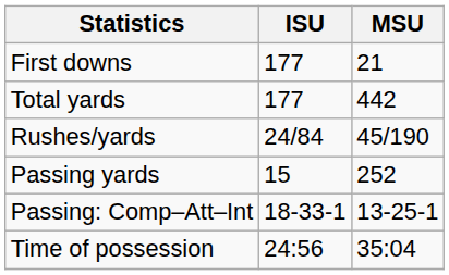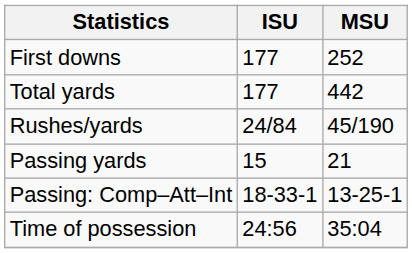First downs | MSU: 21 -> 252
Passing yards | MSU: 252 -> 21
